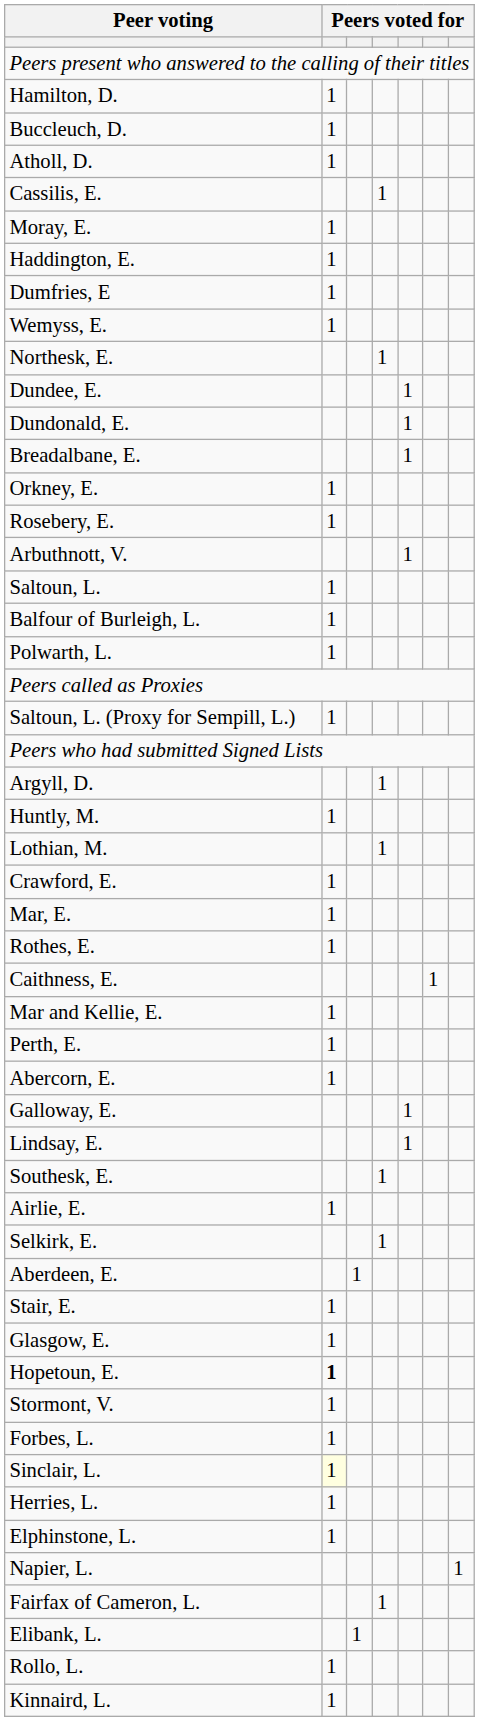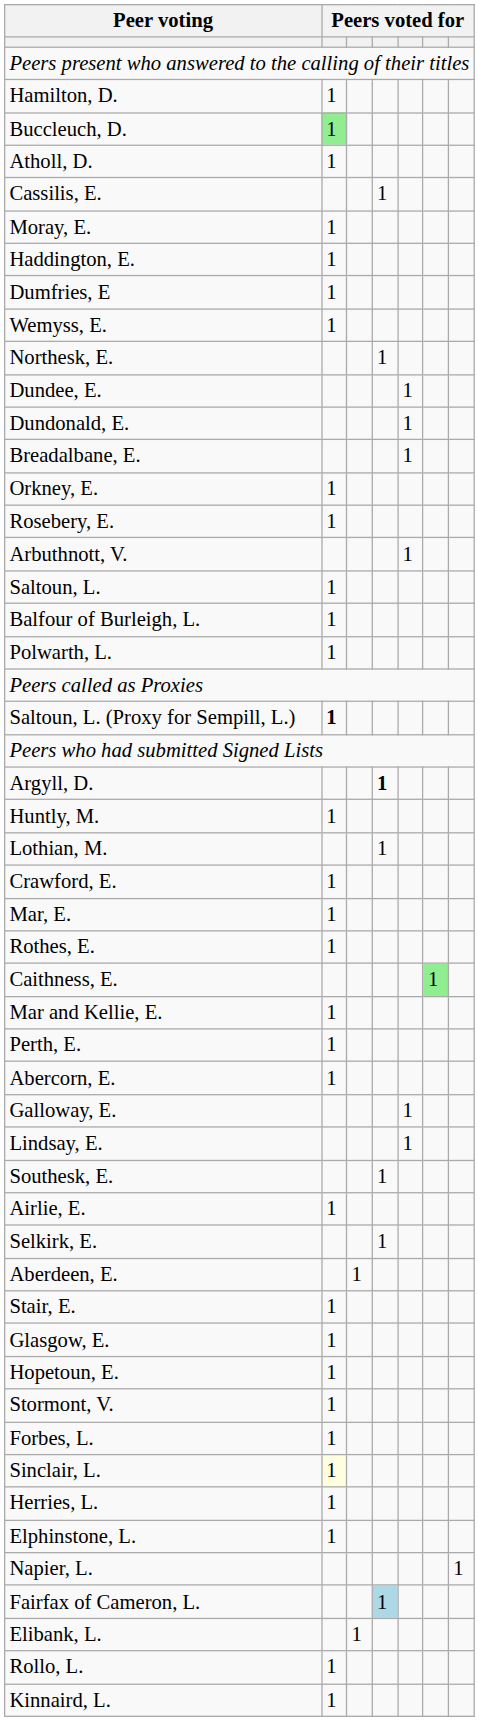Buccleuch, D. | column 2: no background -> lightgreen background
Saltoun, L. (Proxy for Sempill, L.) | column 2: normal -> bold
Argyll, D. | column 4: normal -> bold
Caithness, E. | column 6: no background -> lightgreen background
Hopetoun, E. | column 2: bold -> normal
Fairfax of Cameron, L. | column 4: no background -> lightblue background
